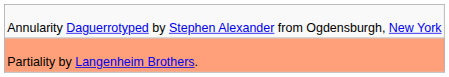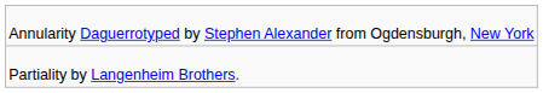row 2 | column 1: lightsalmon background -> no background
